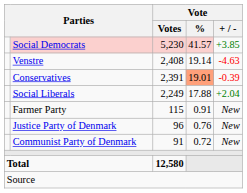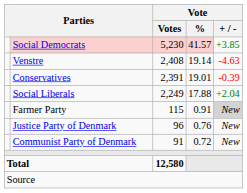Conservatives | Vote / %: lightsalmon background -> no background
Farmer Party | Vote / + / -: no background -> lightgrey background
